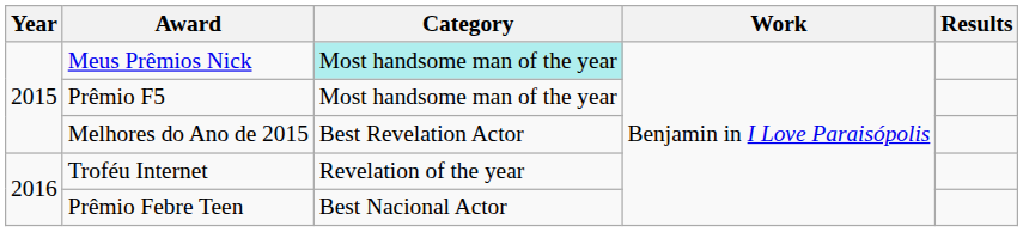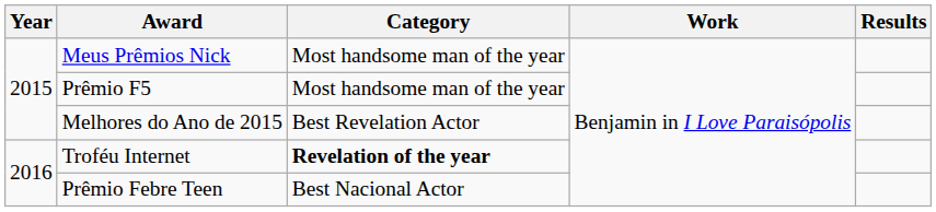Meus Prêmios Nick | Category: paleturquoise background -> no background
Troféu Internet | Category: normal -> bold
